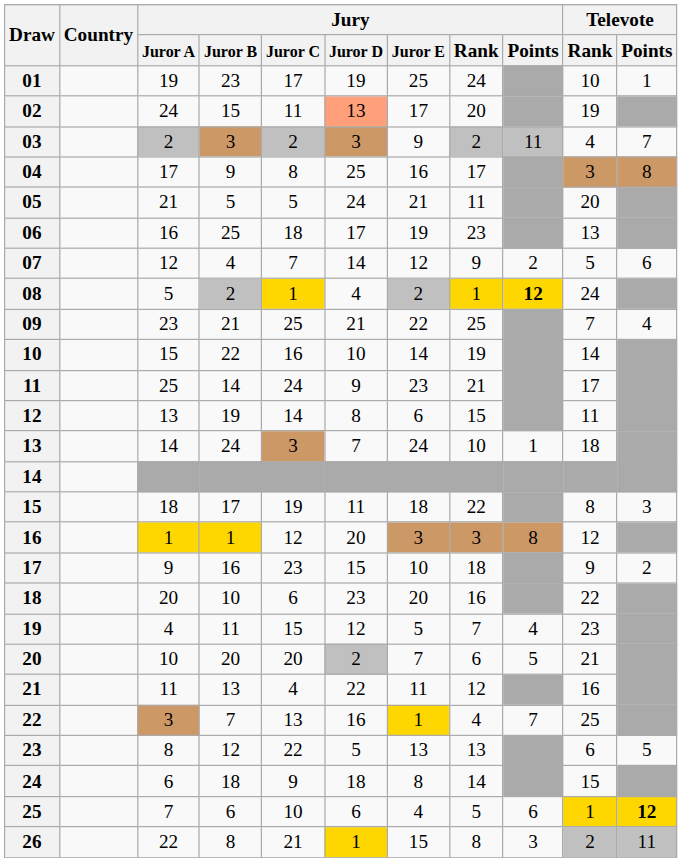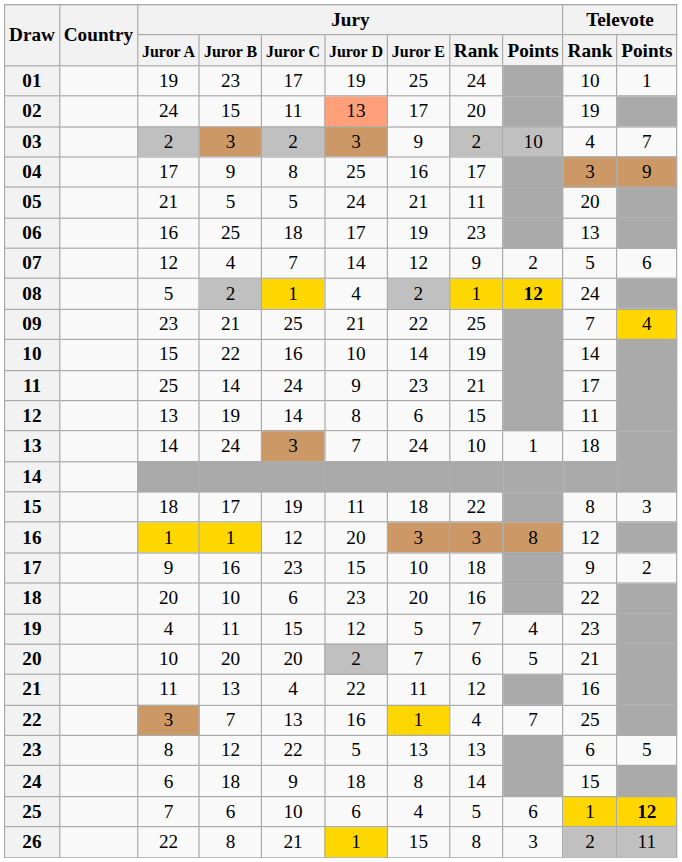03 | Jury / Points: 11 -> 10
04 | Televote / Points: 8 -> 9
09 | Televote / Points: no background -> gold background
